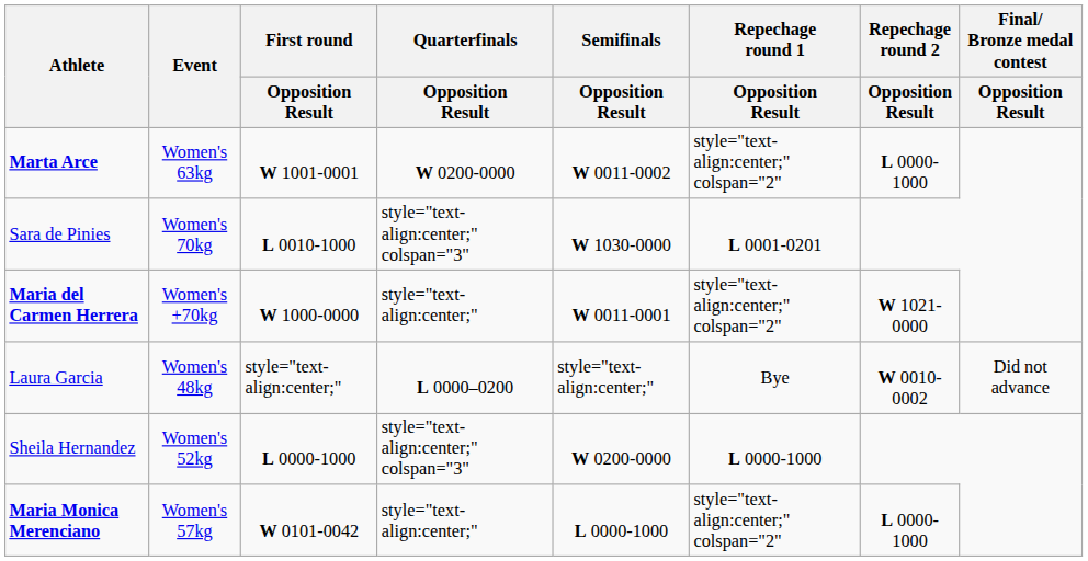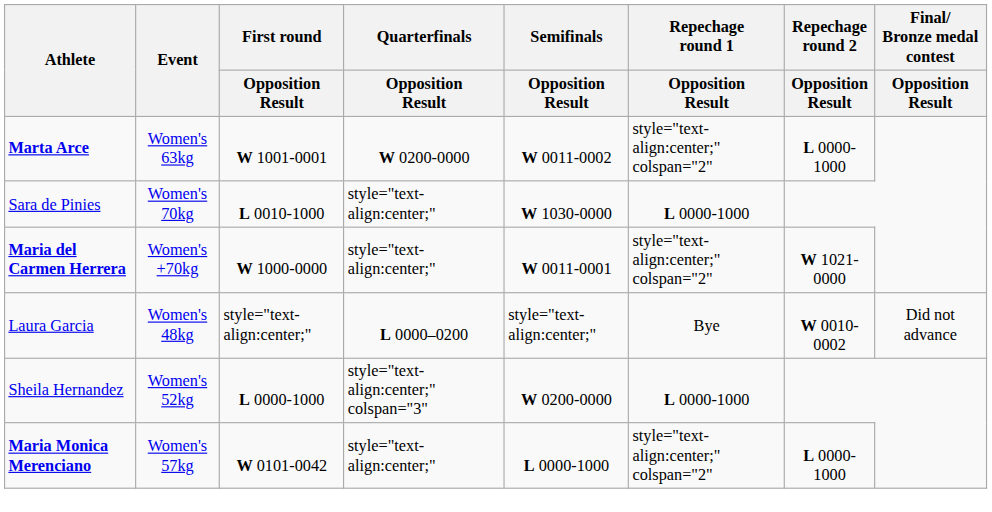Sara de Pinies | Quarterfinals / Opposition Result: style="text-align:center;" colspan="3" -> style="text-align:center;"
Sara de Pinies | Repechage round 1 / Opposition Result: L 0001-0201 -> L 0000-1000
